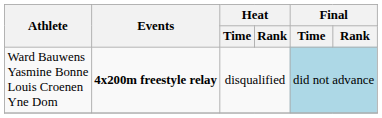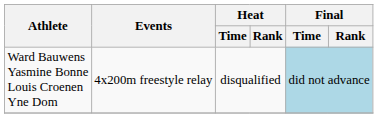Ward Bauwens Yasmine Bonne Louis Croenen Yne Dom | Events: bold -> normal
